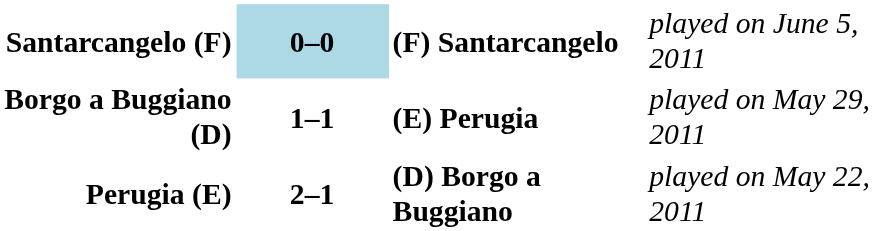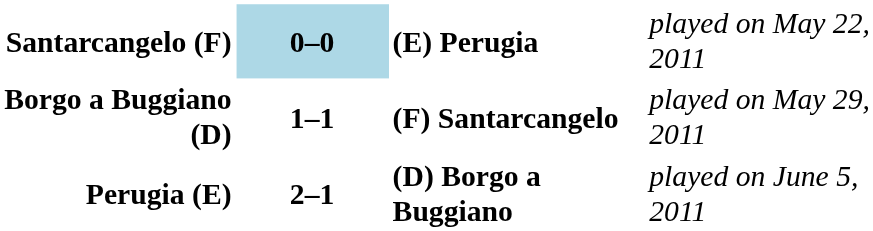Santarcangelo (F) | column 3: (F) Santarcangelo -> (E) Perugia
Santarcangelo (F) | column 4: played on June 5, 2011 -> played on May 22, 2011
Borgo a Buggiano (D) | column 3: (E) Perugia -> (F) Santarcangelo
Perugia (E) | column 4: played on May 22, 2011 -> played on June 5, 2011
